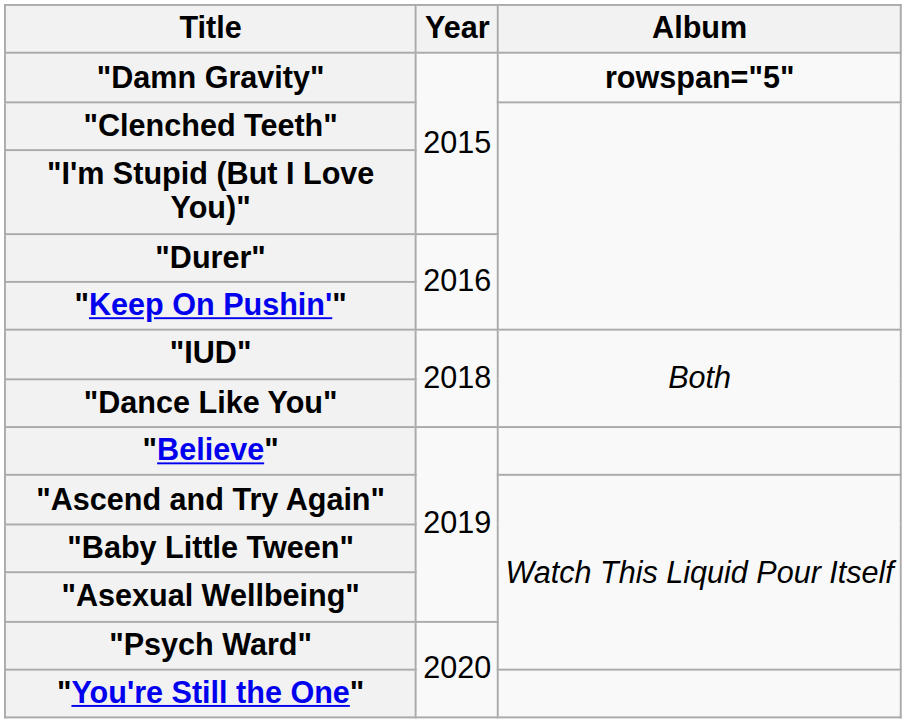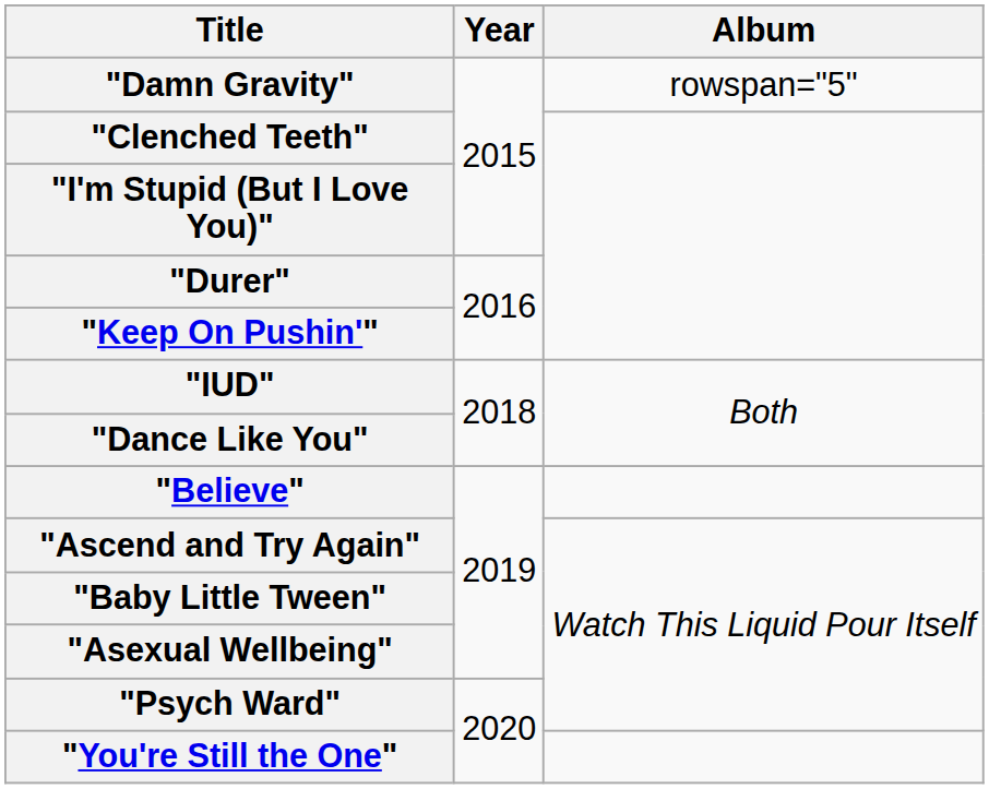"Damn Gravity" | Album: bold -> normal
